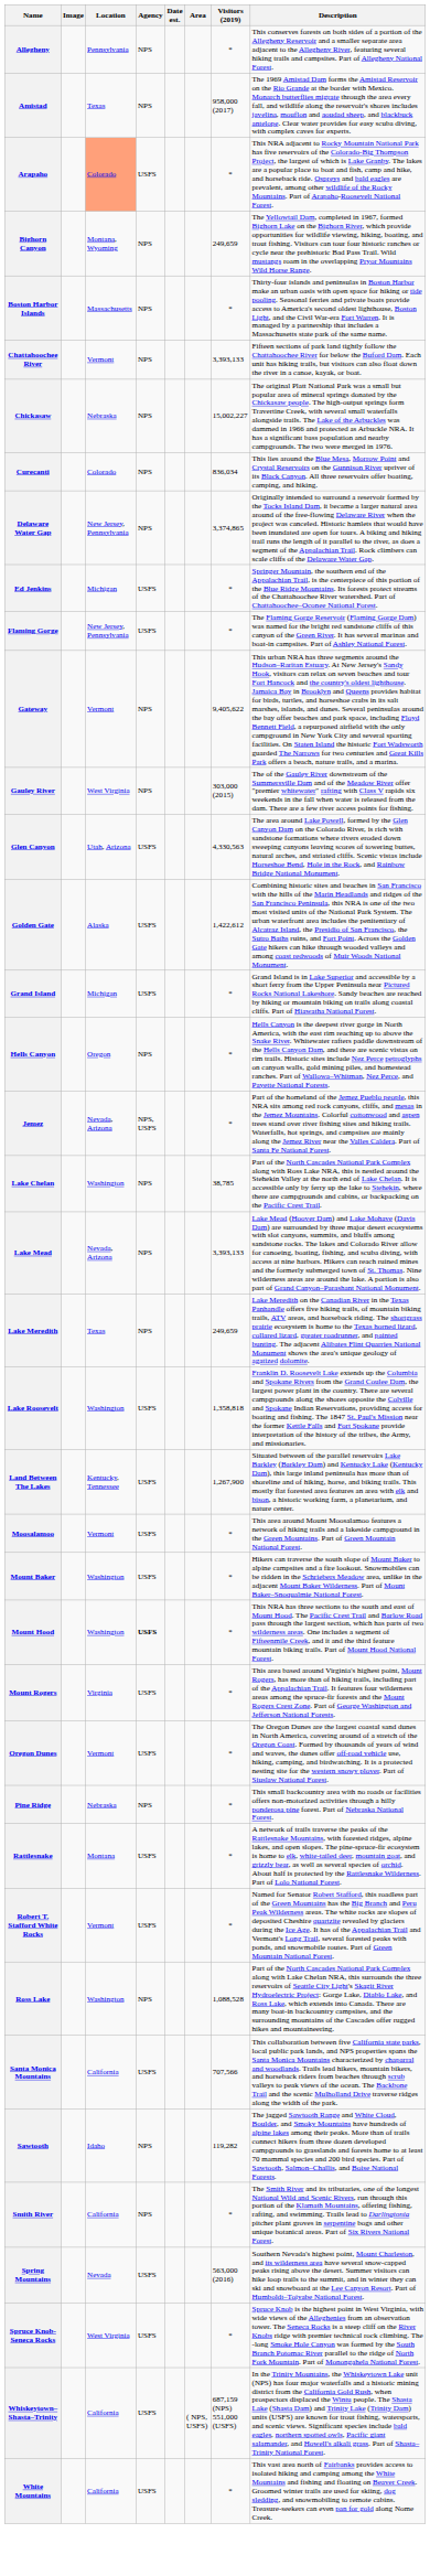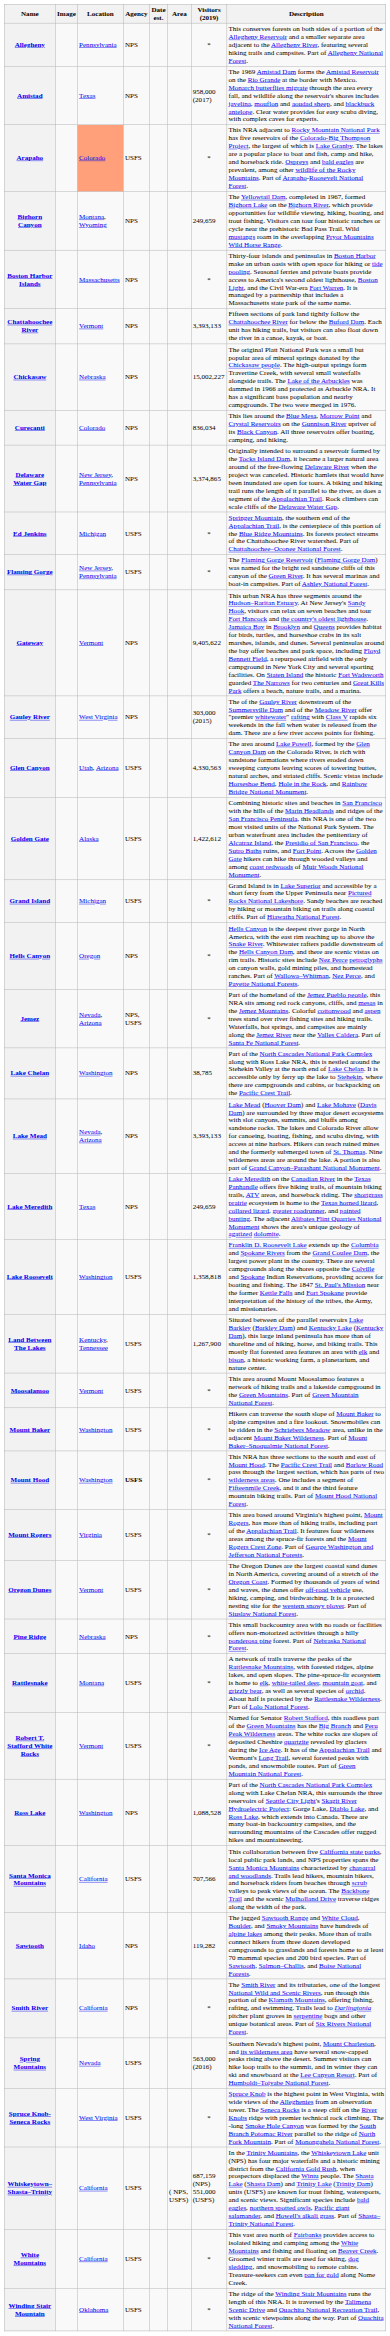+ row: Winding Stair Mountain | Oklahoma | USFS | * | The ridge of the Winding Stair Mountains runs the length of this NRA. It is traversed by the Talimena Scenic Drive and Ouachita National Recreation Trail, with scenic viewpoints along the way. Part of Ouachita National Forest.
